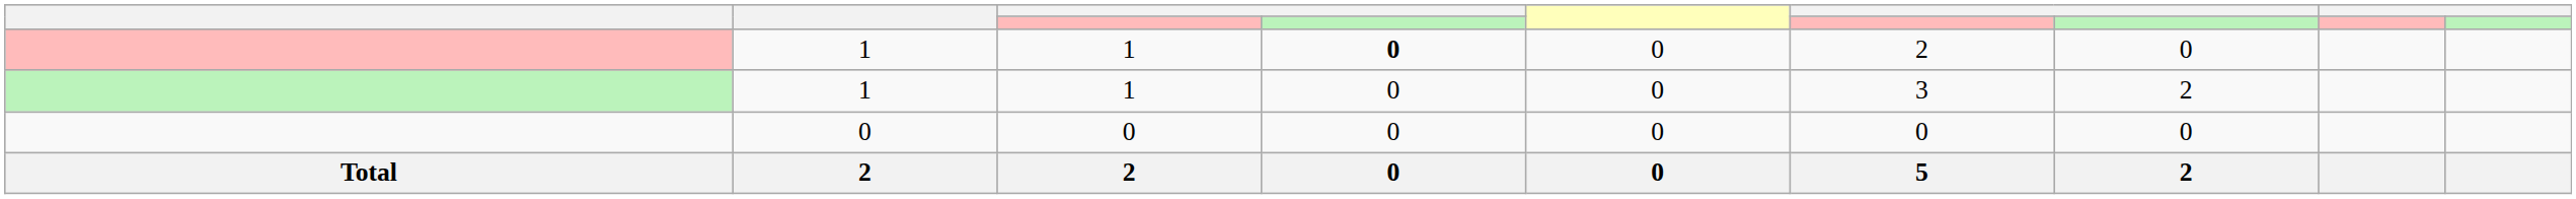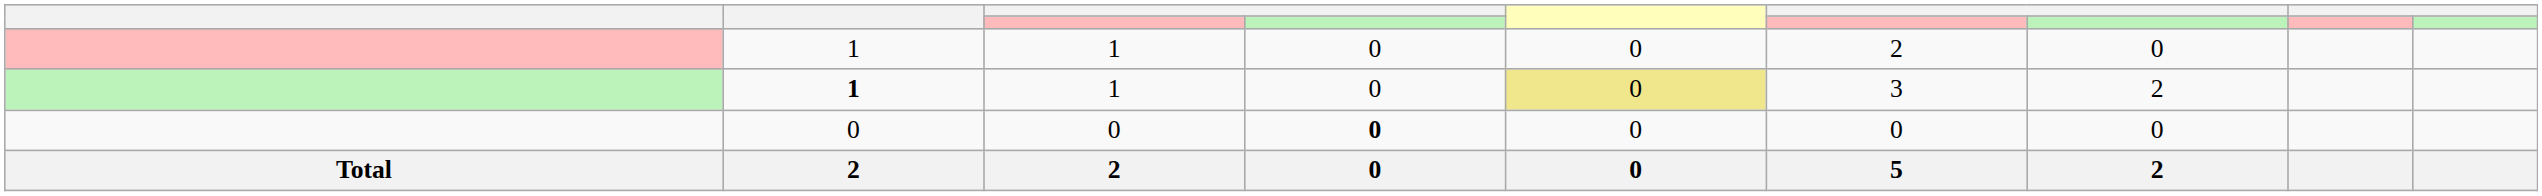row 3 | column 4: bold -> normal
row 4 | column 2: normal -> bold
row 4 | column 5: no background -> khaki background
row 5 | column 4: normal -> bold
